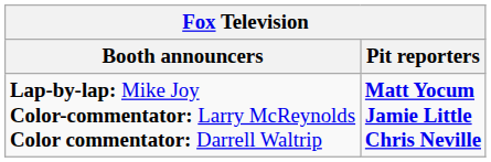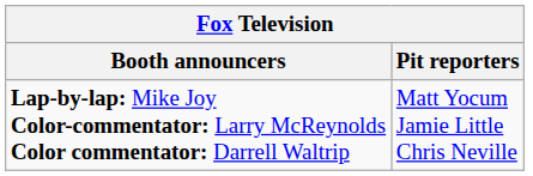row 3 | Pit reporters: bold -> normal
